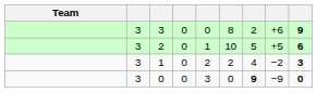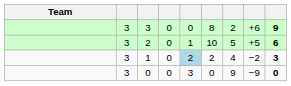row 4 | column 5: no background -> lightblue background
row 5 | column 7: bold -> normal
